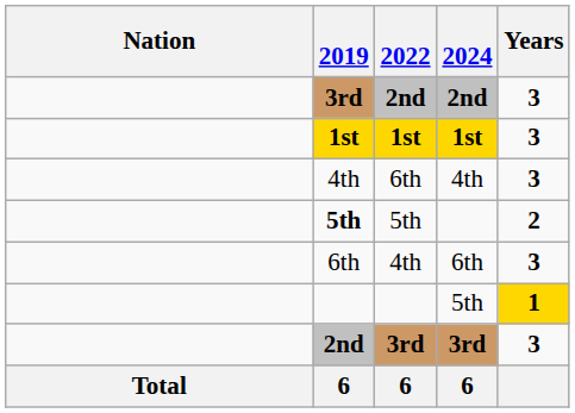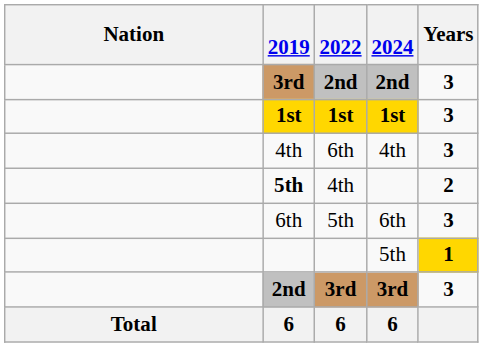row 5 | 2022: 5th -> 4th
row 6 | 2022: 4th -> 5th
